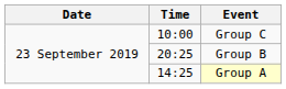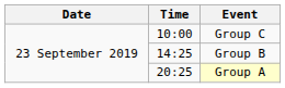Group B | Time: 20:25 -> 14:25
Group A | Time: 14:25 -> 20:25
